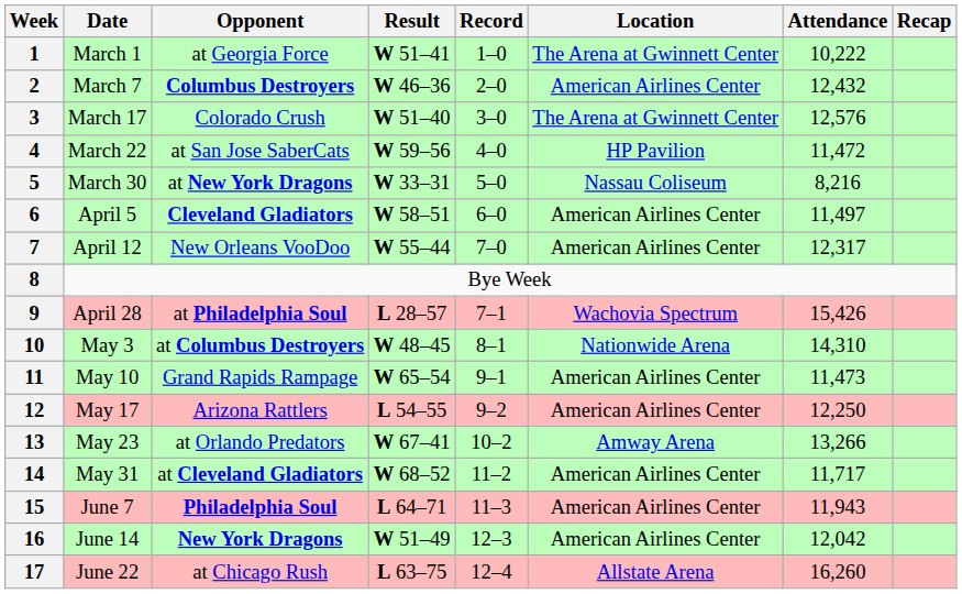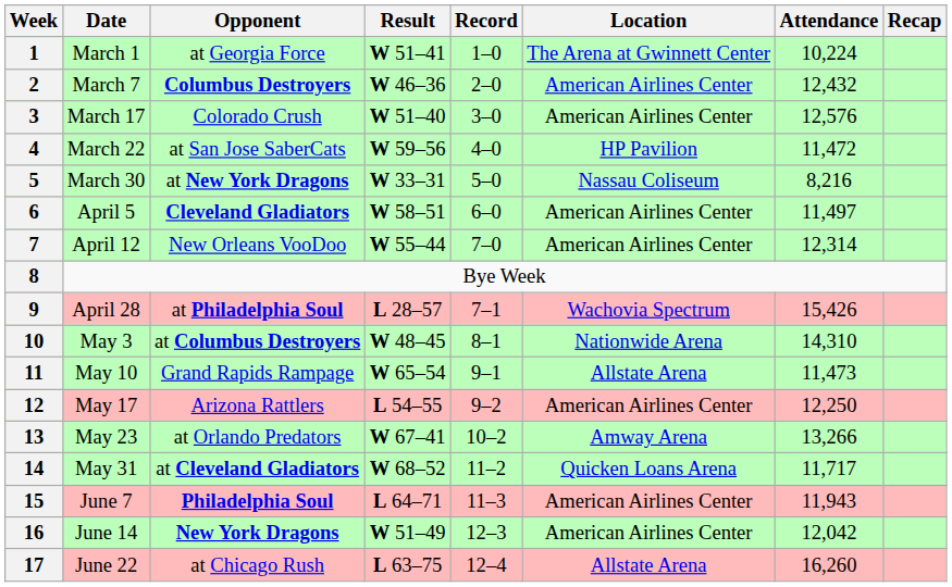1 | Attendance: 10,222 -> 10,224
3 | Location: The Arena at Gwinnett Center -> American Airlines Center
7 | Attendance: 12,317 -> 12,314
11 | Location: American Airlines Center -> Allstate Arena
14 | Location: American Airlines Center -> Quicken Loans Arena
